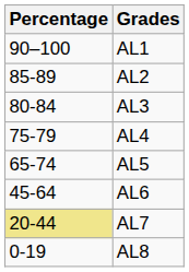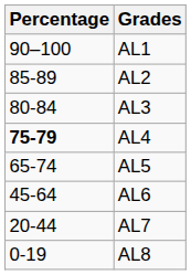AL4 | Percentage: normal -> bold
AL7 | Percentage: khaki background -> no background
